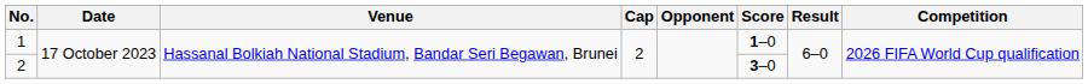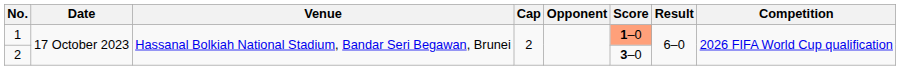1 | Score: no background -> lightsalmon background
